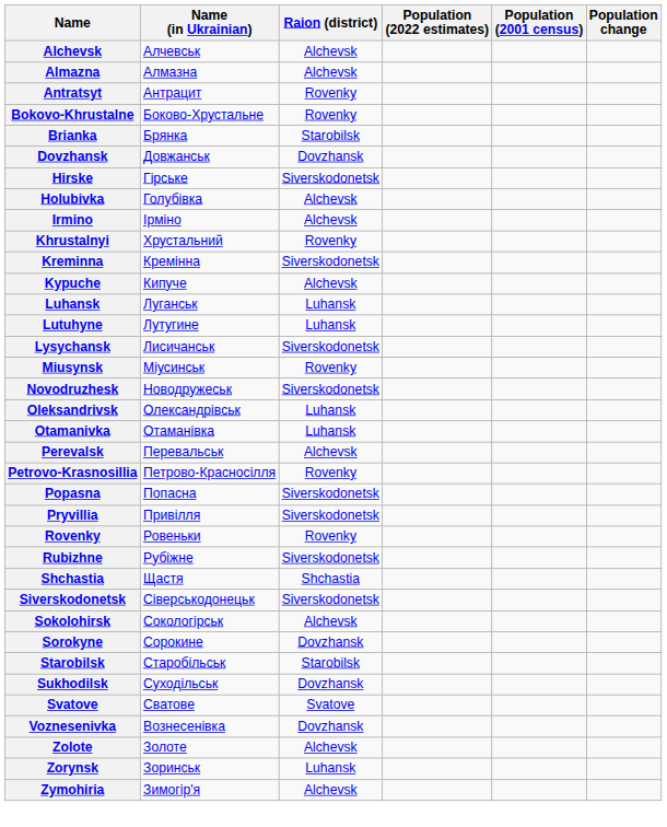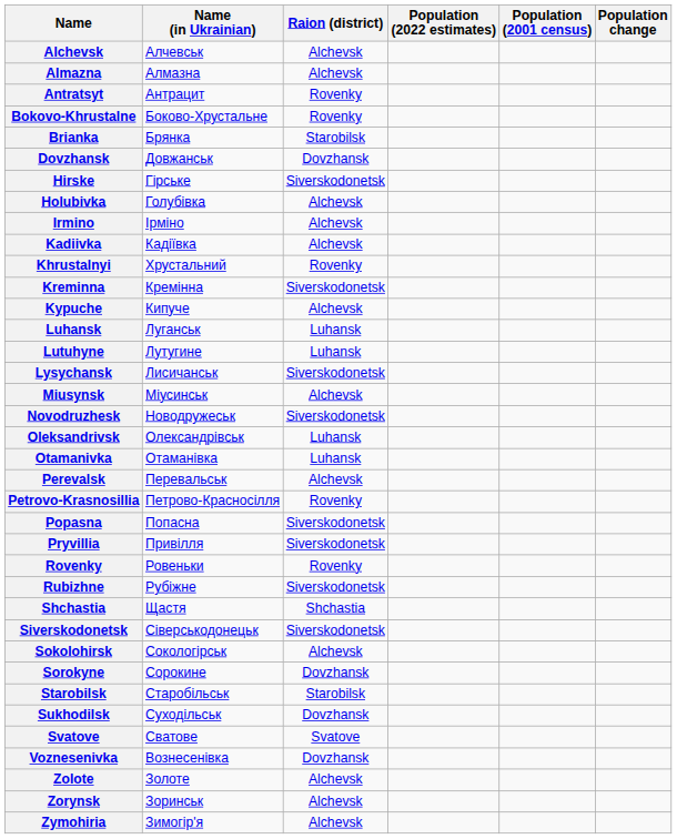+ row: Kadiivka | Кадіївка | Alchevsk
Miusynsk | Raion (district): Rovenky -> Alchevsk
Zorynsk | Raion (district): Luhansk -> Alchevsk
